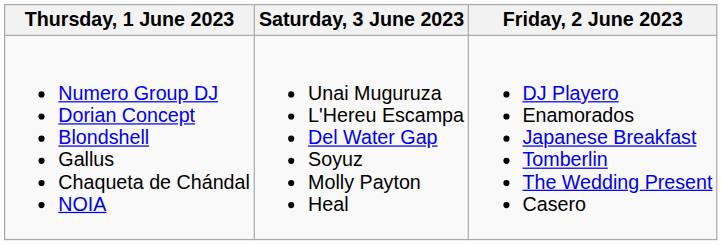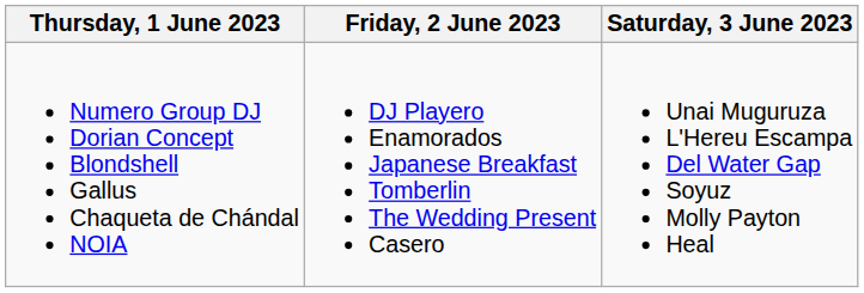columns swapped: Friday, 2 June 2023 <-> Saturday, 3 June 2023
